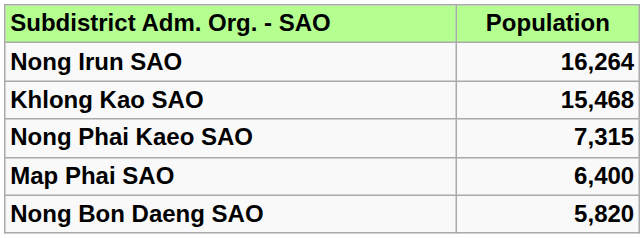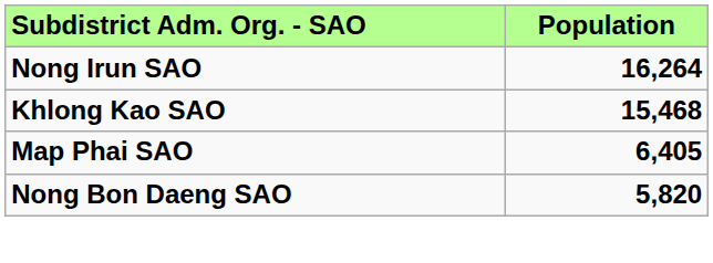- row: Nong Phai Kaeo SAO | 7,315
Map Phai SAO | Population: 6,400 -> 6,405
